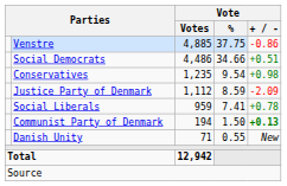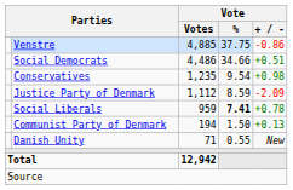Social Liberals | Vote / %: normal -> bold
Communist Party of Denmark | Vote / + / -: bold -> normal
